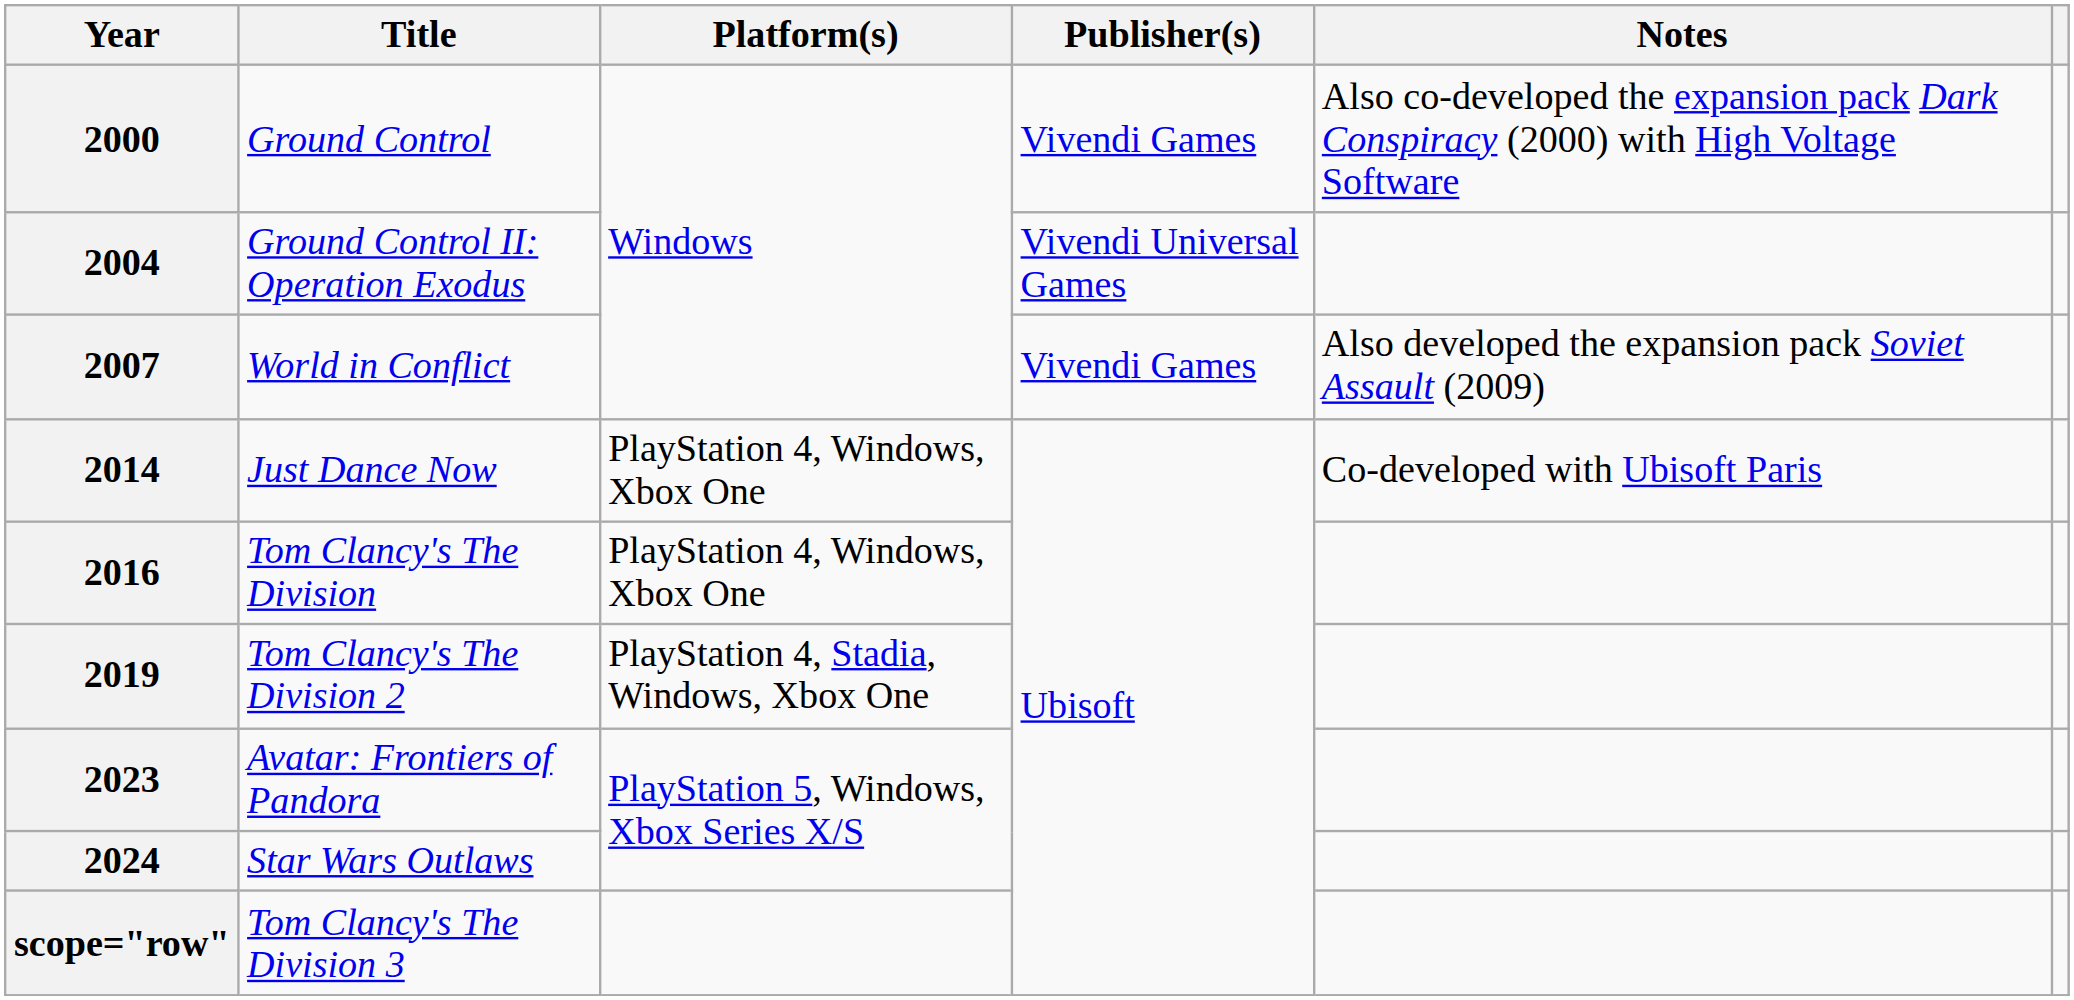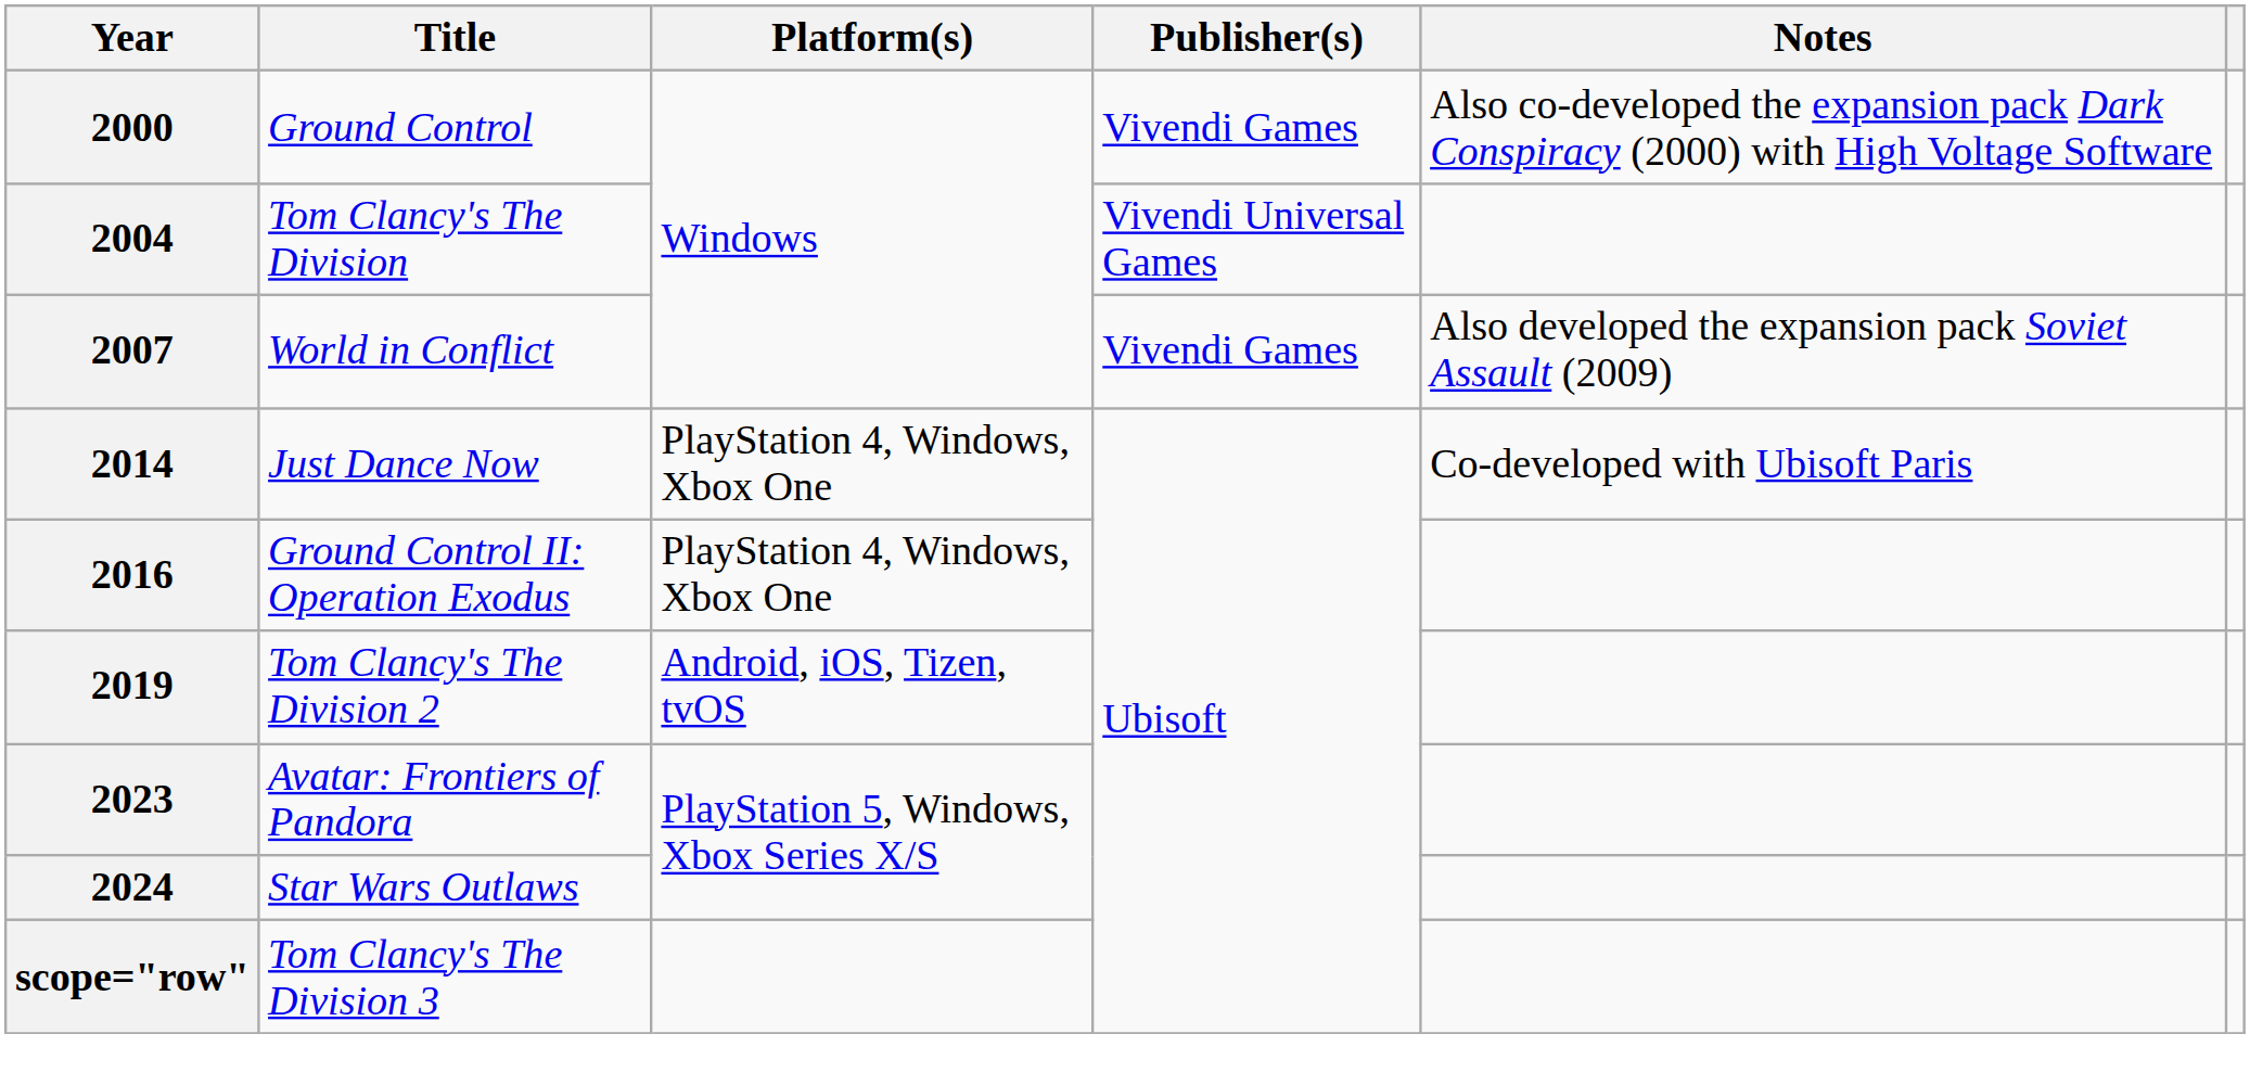2004 | Title: Ground Control II: Operation Exodus -> Tom Clancy's The Division
2016 | Title: Tom Clancy's The Division -> Ground Control II: Operation Exodus
2019 | Platform(s): PlayStation 4, Stadia, Windows, Xbox One -> Android, iOS, Tizen, tvOS
